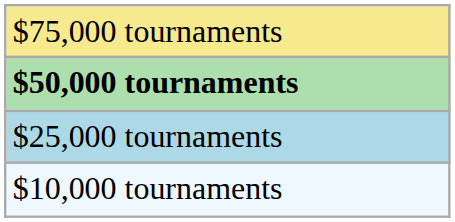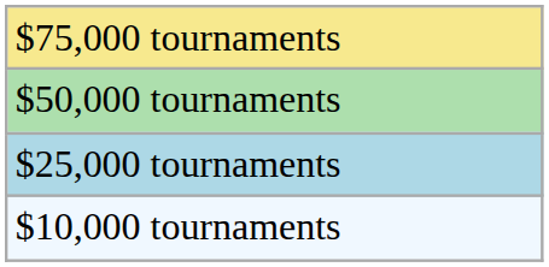row 2 | column 1: bold -> normal
